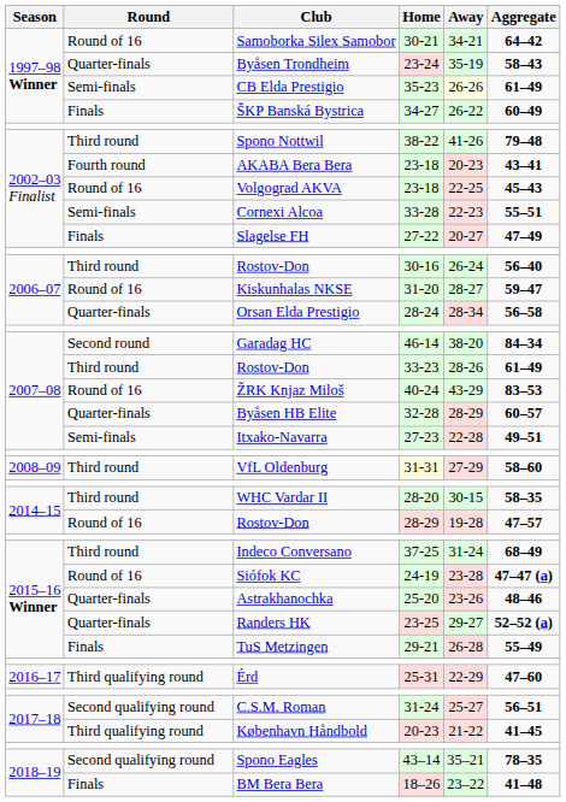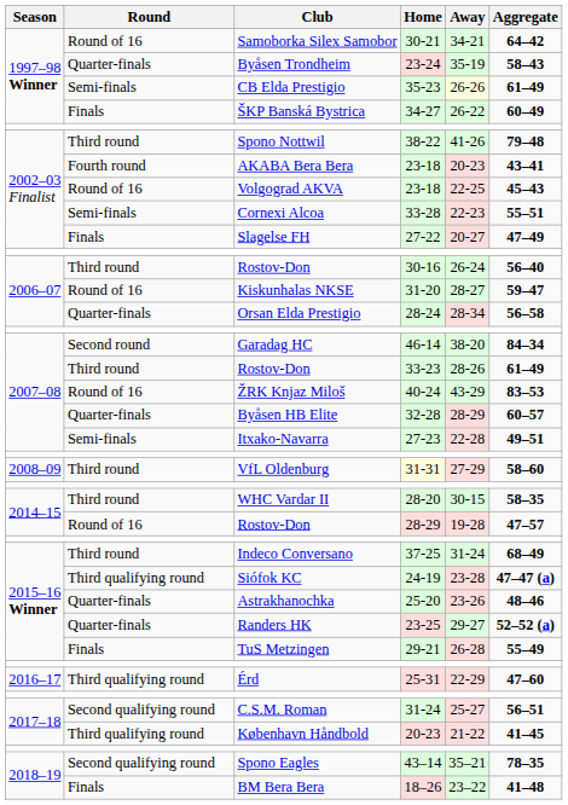24-19 | Round: Round of 16 -> Third qualifying round
